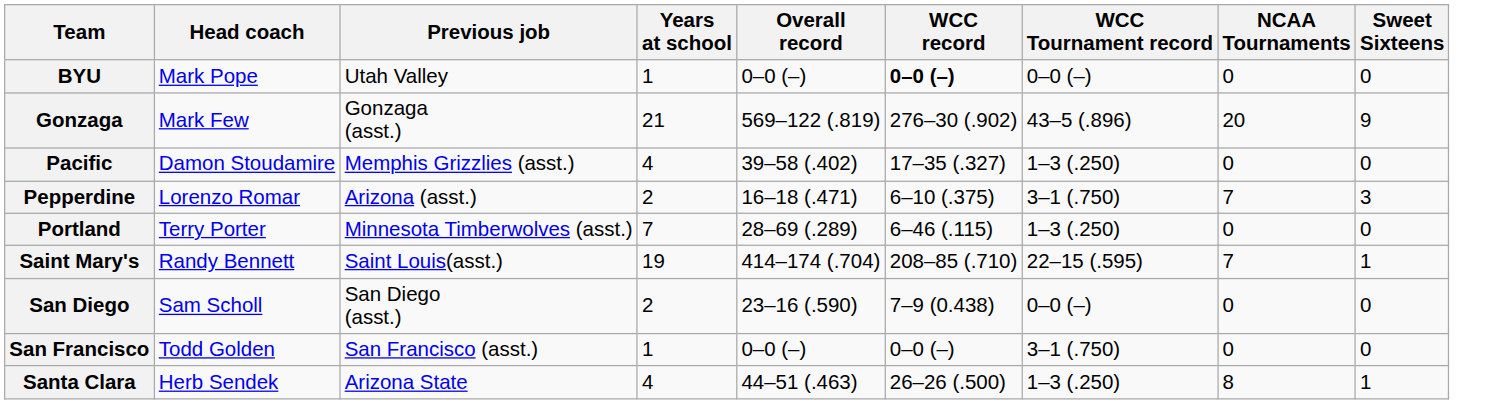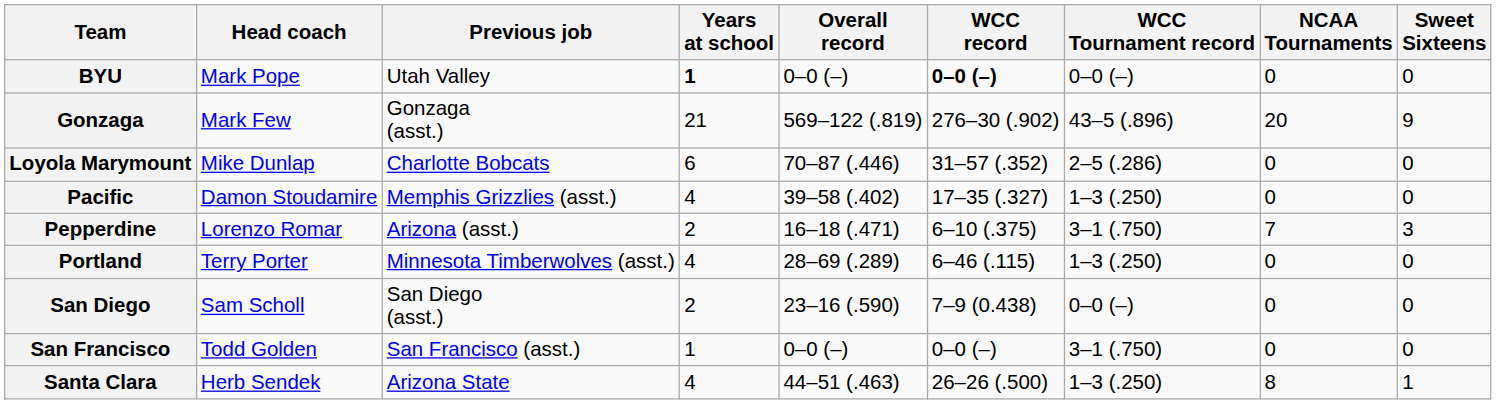BYU | Years at school: normal -> bold
+ row: Loyola Marymount | Mike Dunlap | Charlotte Bobcats | 6 | 70–87 (.446) | 31–57 (.352) | 2–5 (.286) | 0 | 0
Portland | Years at school: 7 -> 4
- row: Saint Mary's | Randy Bennett | Saint Louis(asst.) | 19 | 414–174 (.704) | 208–85 (.710) | 22–15 (.595) | 7 | 1
